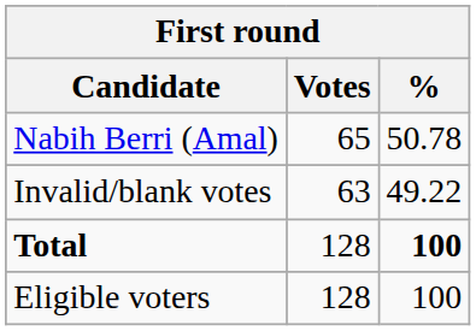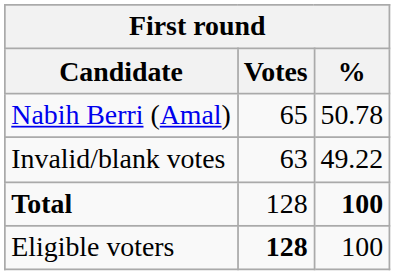Eligible voters | Votes: normal -> bold
